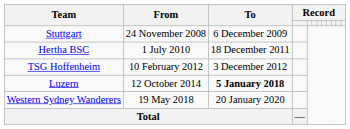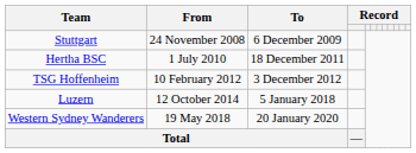Luzern | To: bold -> normal
